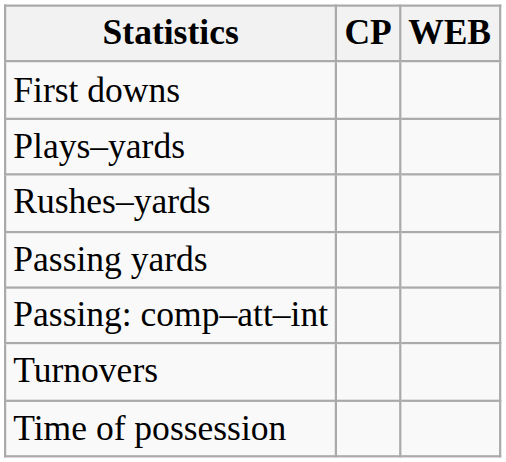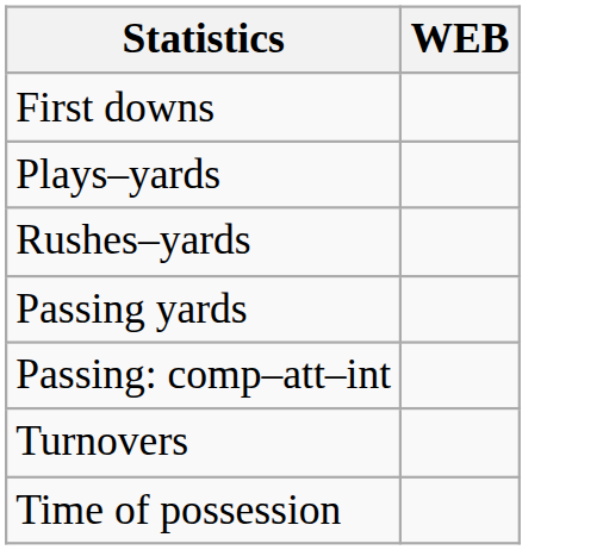- column: CP
